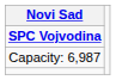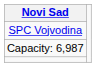SPC Vojvodina | Novi Sad: bold -> normal
